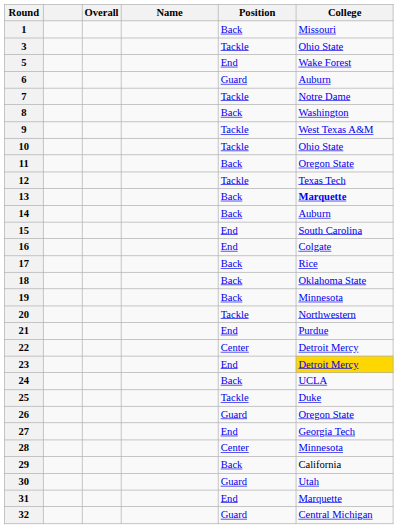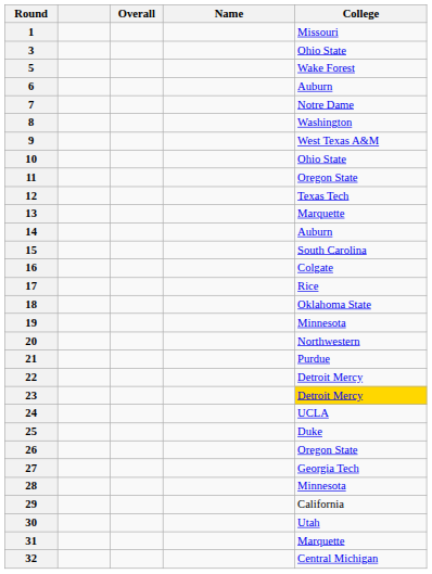- column: Position | Back | Tackle | End | Guard | Tackle | Back | Tackle | Tackle | Back | Tackle | Back | Back | End | End | Back | Back | Back | Tackle | End | Center | End | Back | Tackle | Guard | End | Center | Back | Guard | End | Guard
13 | College: bold -> normal
